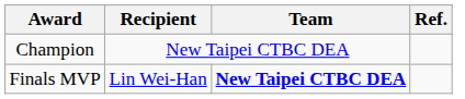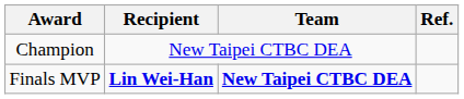Finals MVP | Recipient: normal -> bold
